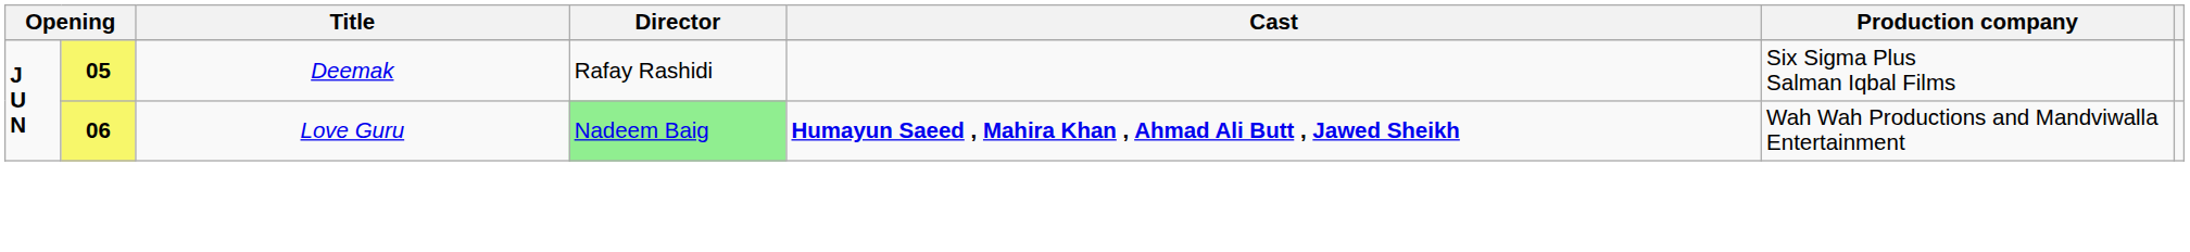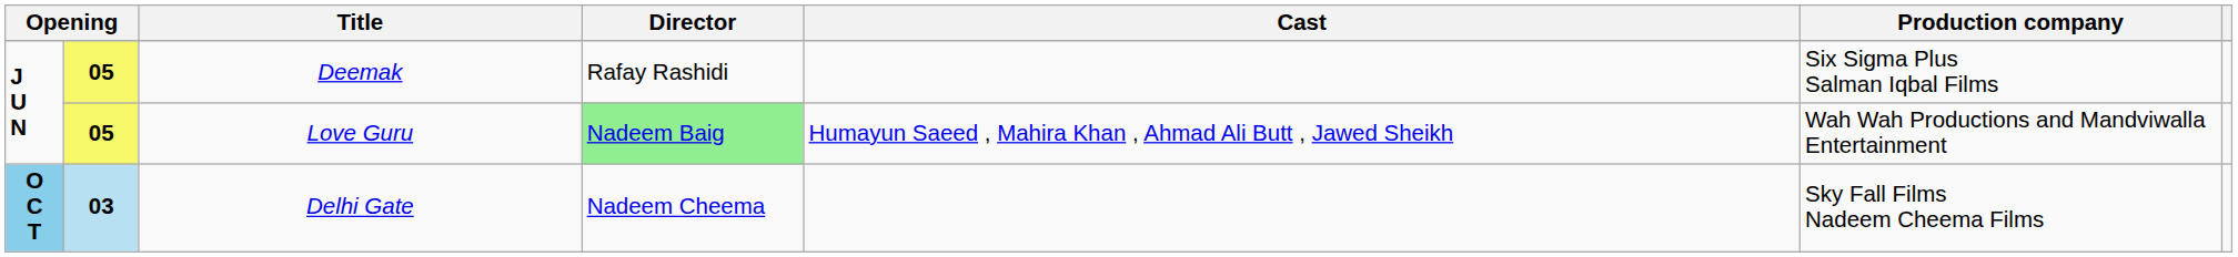Love Guru | column 2: 06 -> 05
Love Guru | Cast: bold -> normal
+ row: O C T | 03 | Delhi Gate | Nadeem Cheema | Sky Fall Films Nadeem Cheema Films
